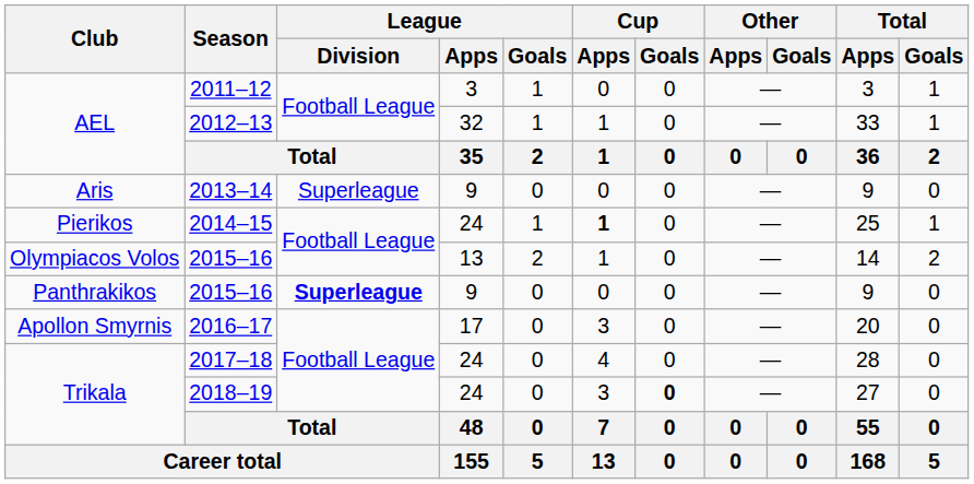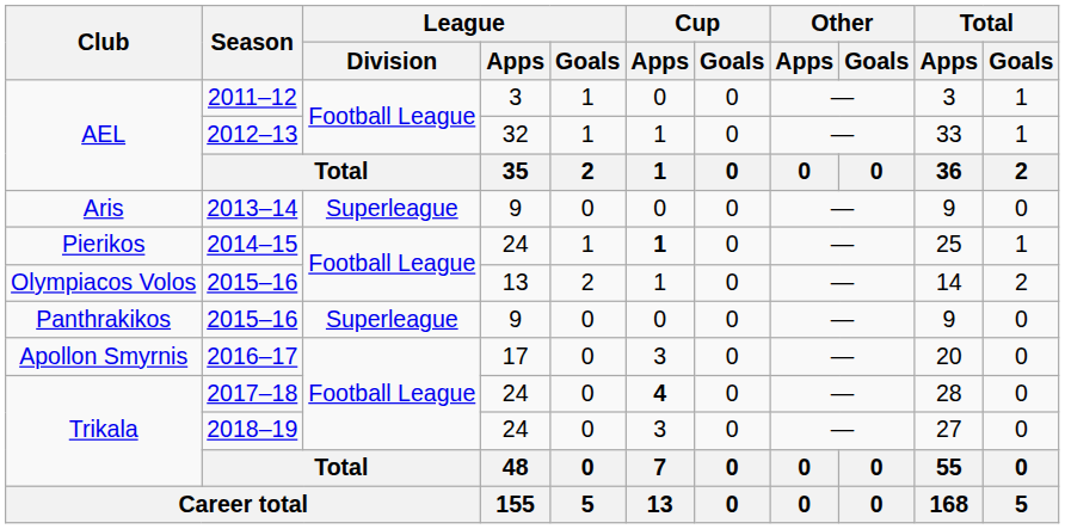Panthrakikos / 2015–16 | League / Division: bold -> normal
2017–18 | Cup / Apps: normal -> bold
2018–19 | Cup / Goals: bold -> normal
